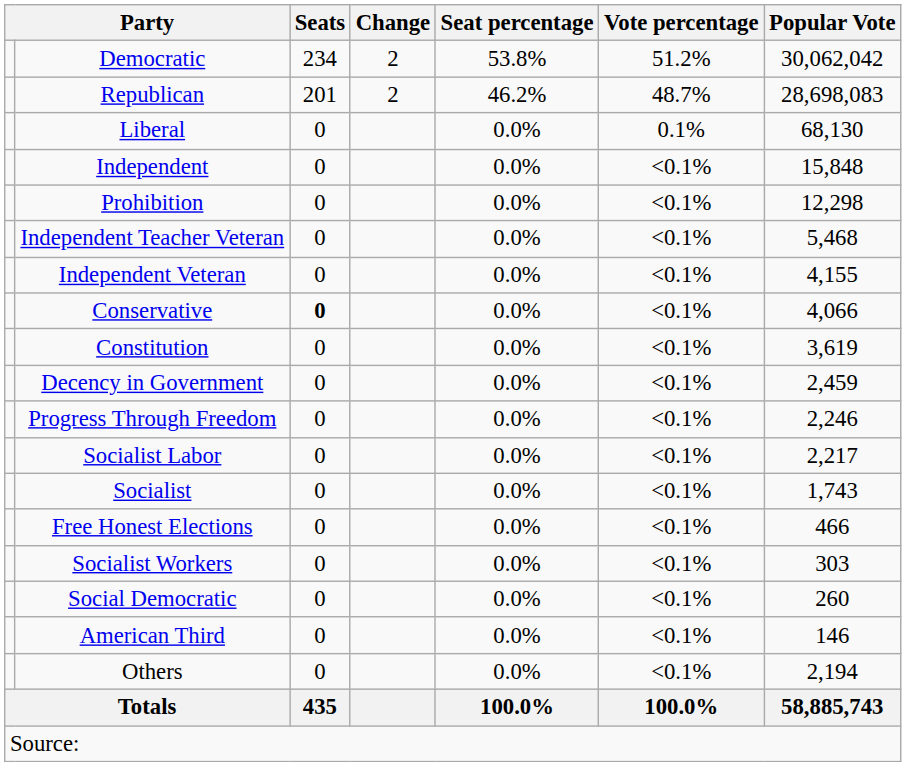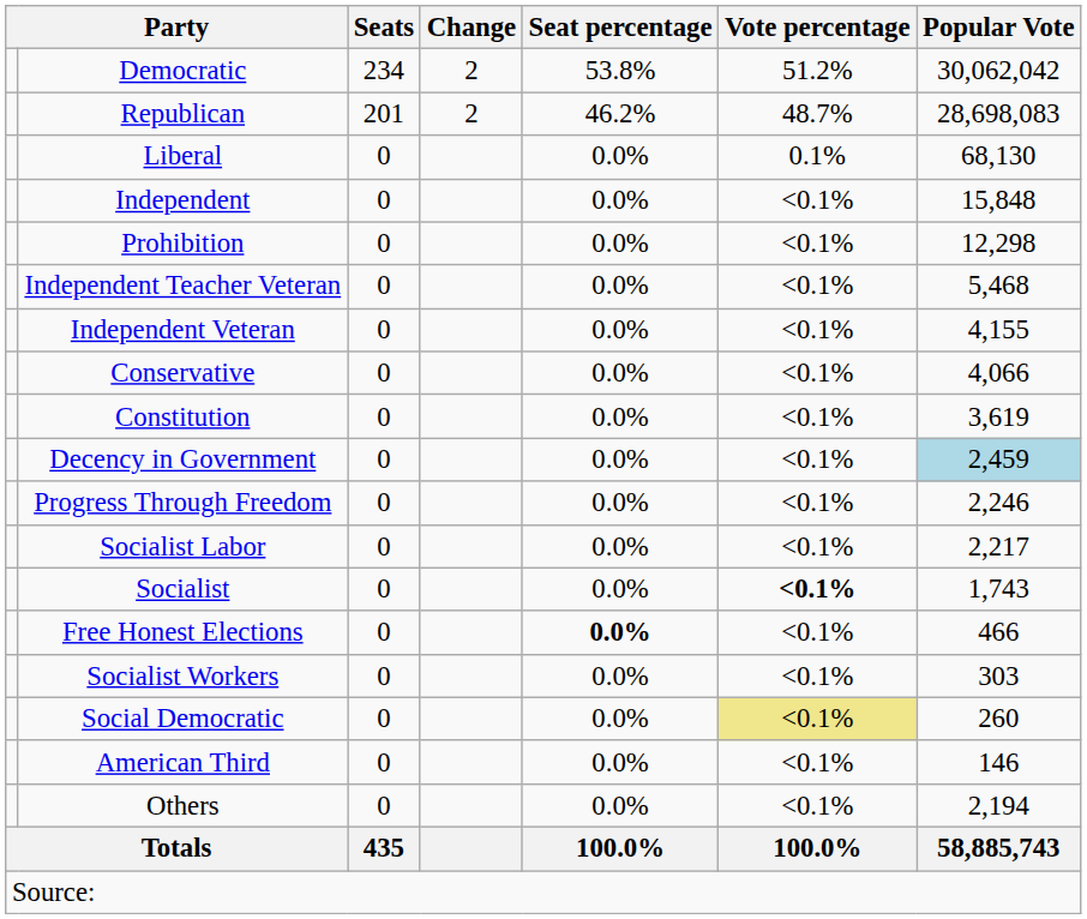Conservative | Seats: bold -> normal
Decency in Government | Popular Vote: no background -> lightblue background
Socialist | Vote percentage: normal -> bold
Free Honest Elections | Seat percentage: normal -> bold
Social Democratic | Vote percentage: no background -> khaki background
